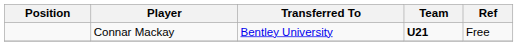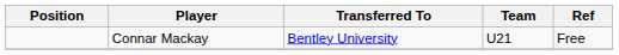Connar Mackay | Team: bold -> normal
